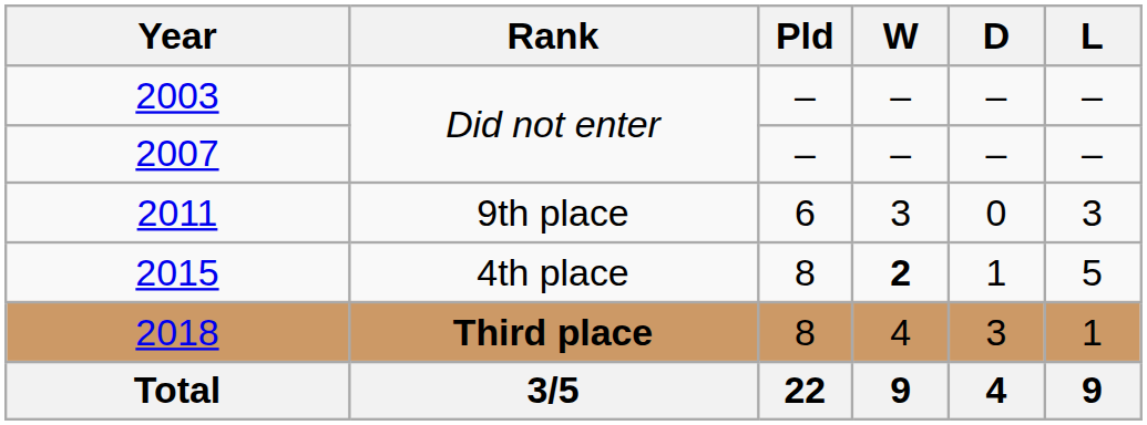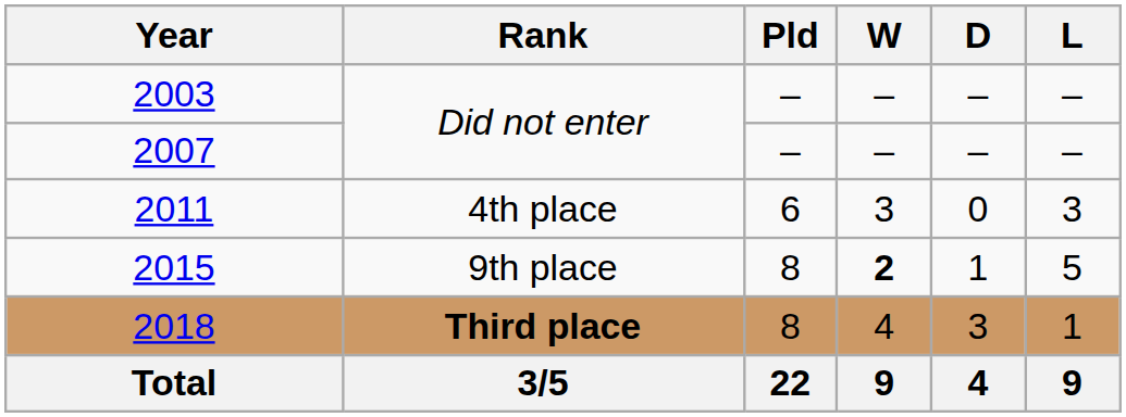2011 | Rank: 9th place -> 4th place
2015 | Rank: 4th place -> 9th place
